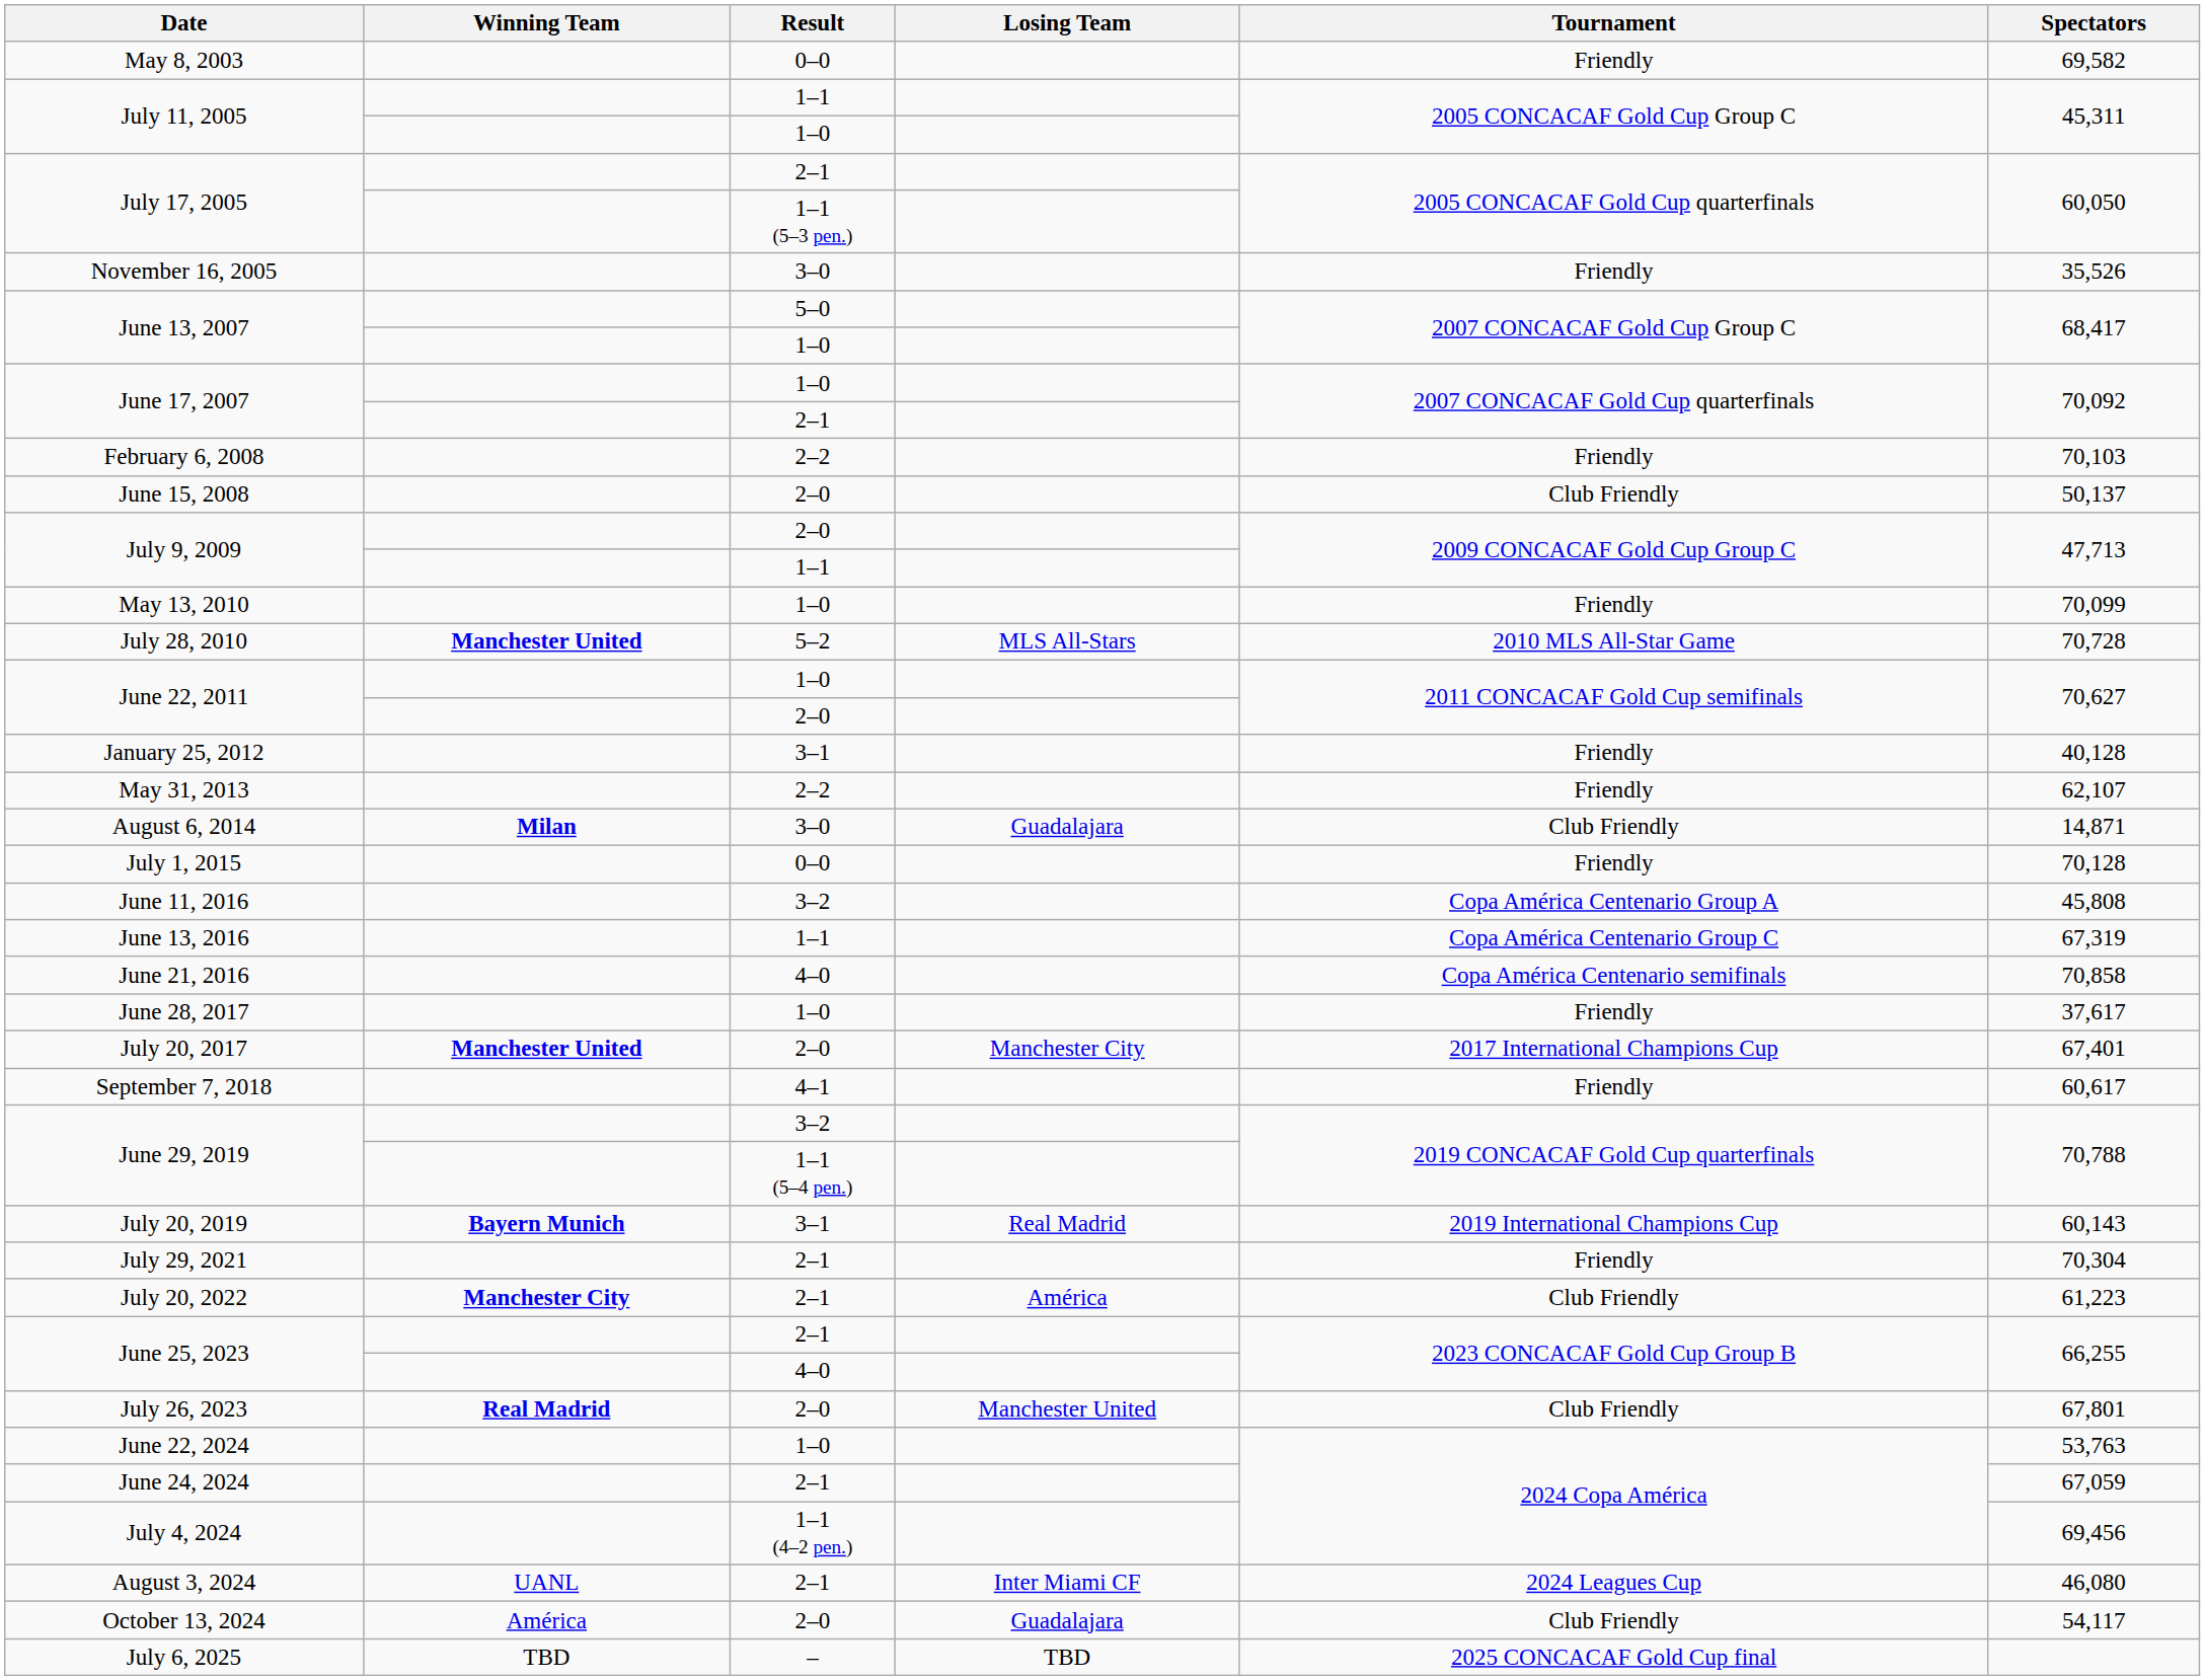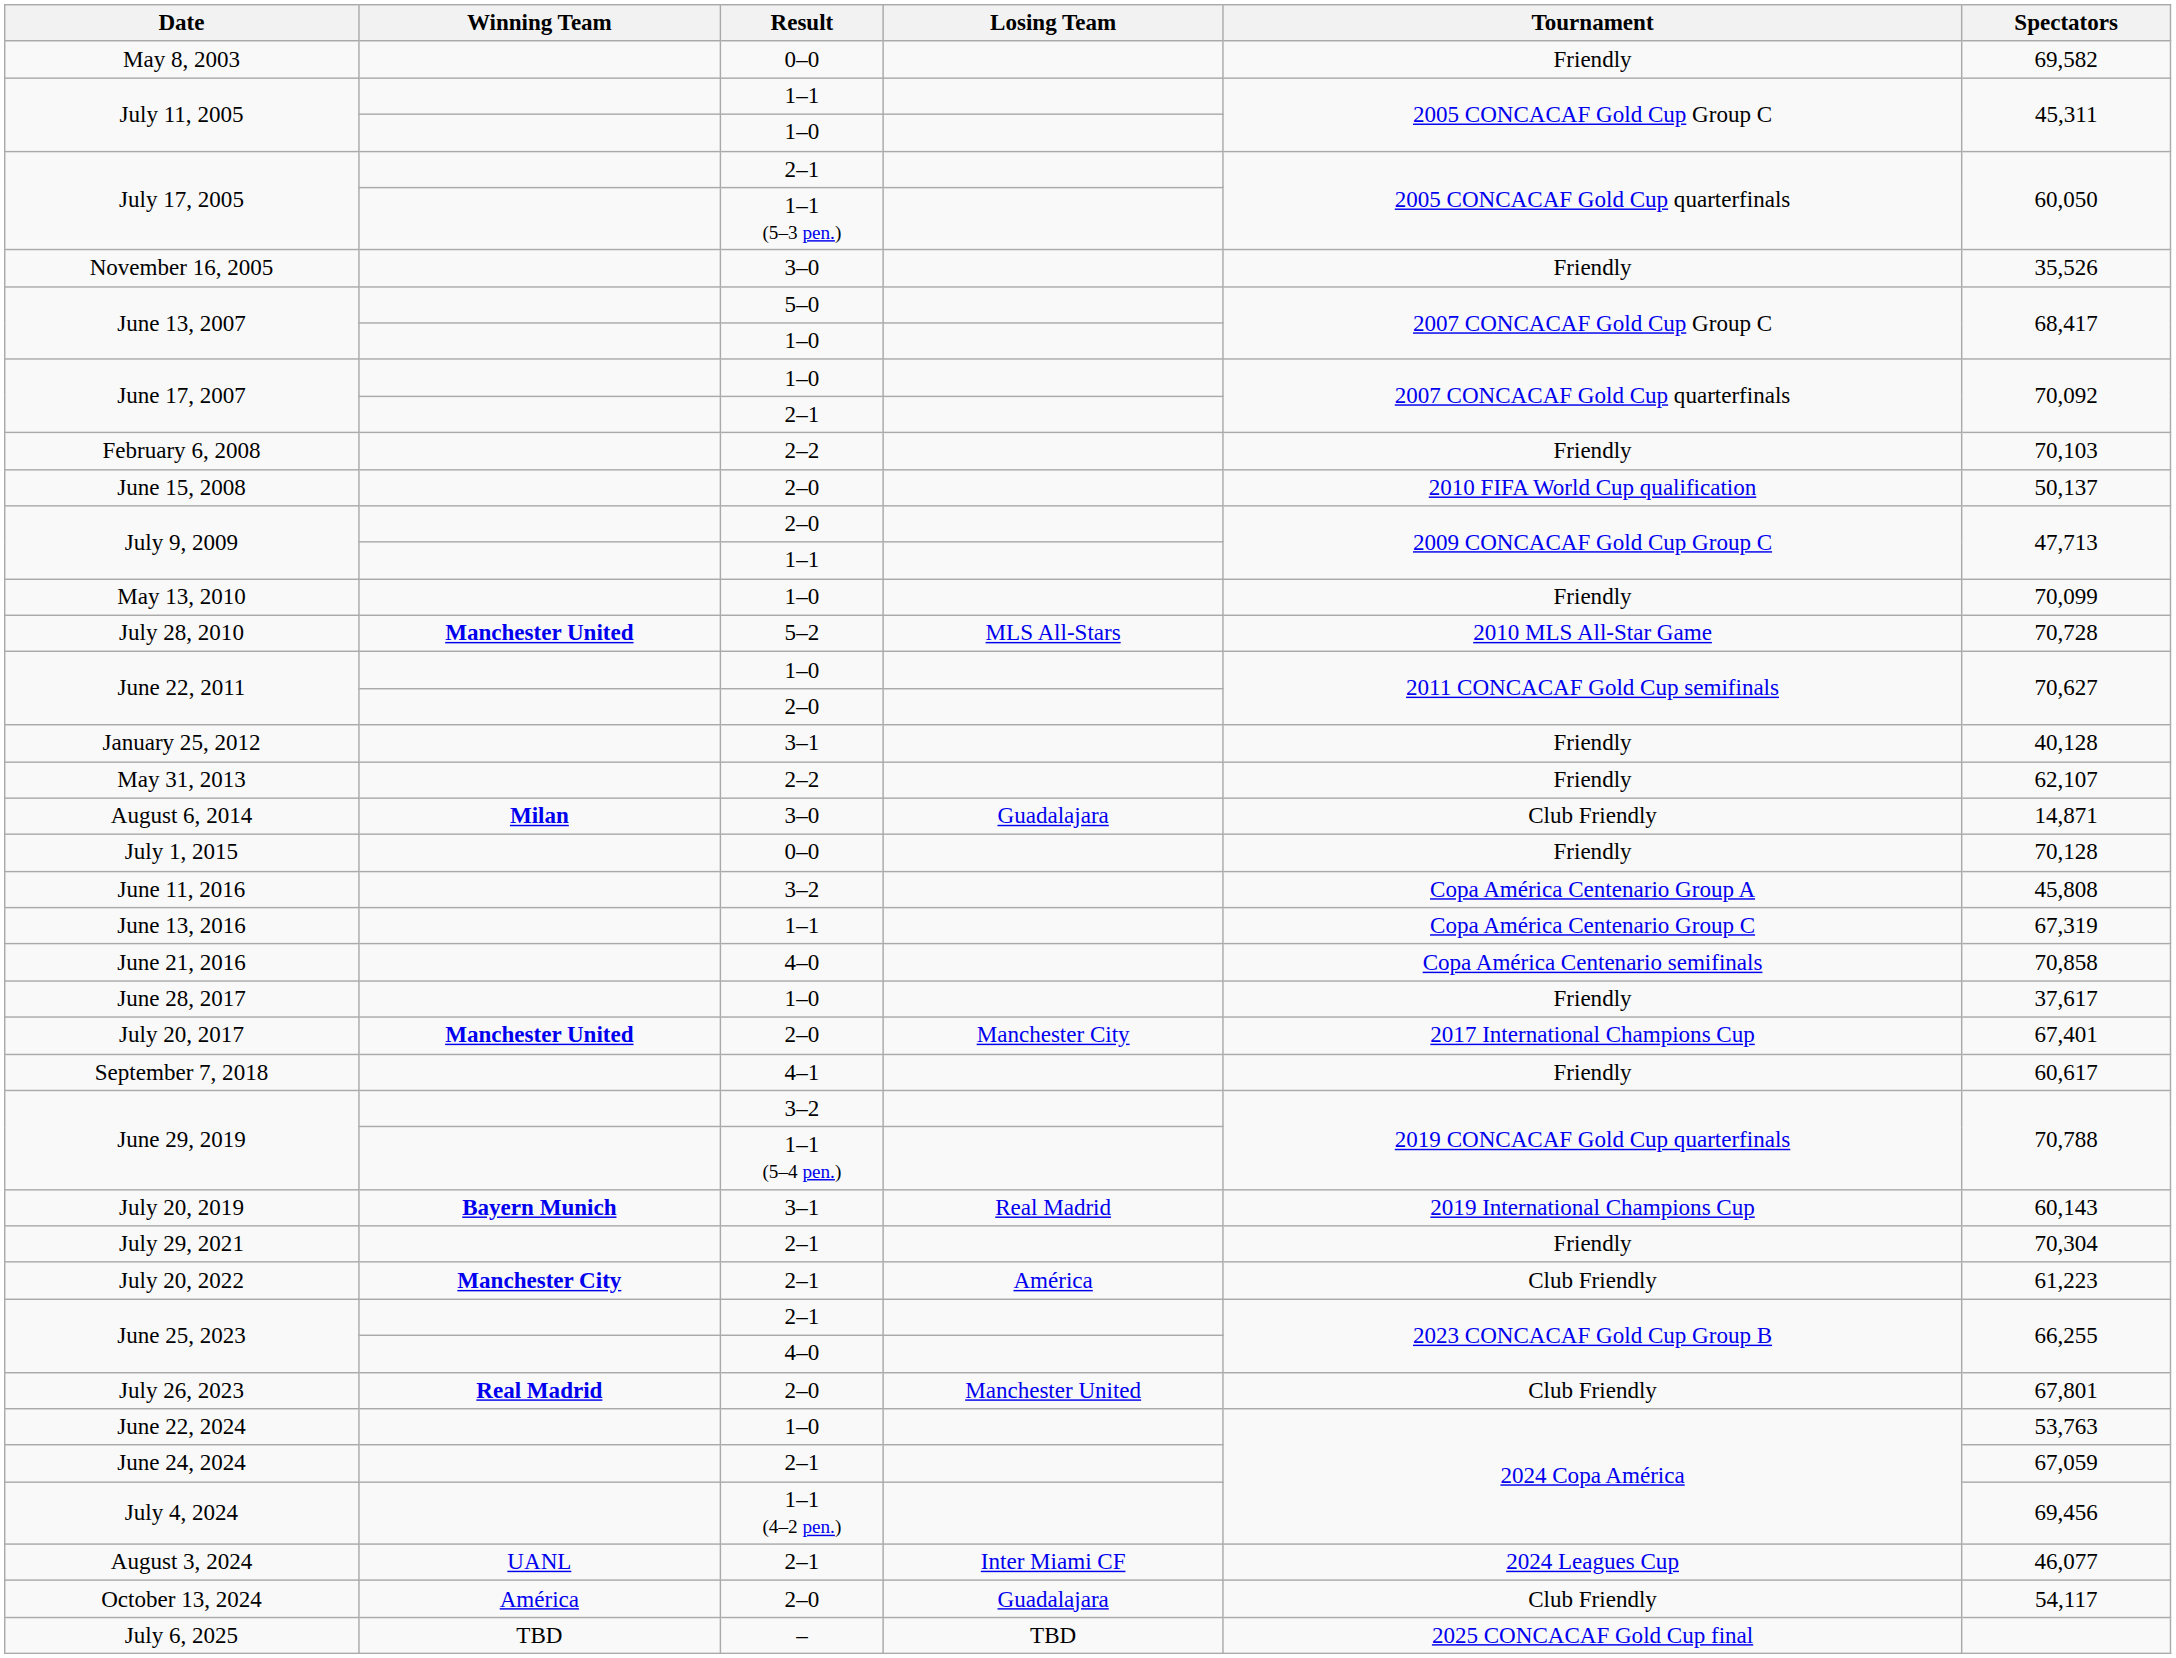June 15, 2008 | Tournament: Club Friendly -> 2010 FIFA World Cup qualification
August 3, 2024 | Spectators: 46,080 -> 46,077
